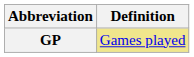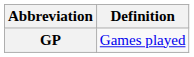GP | Definition: khaki background -> no background
